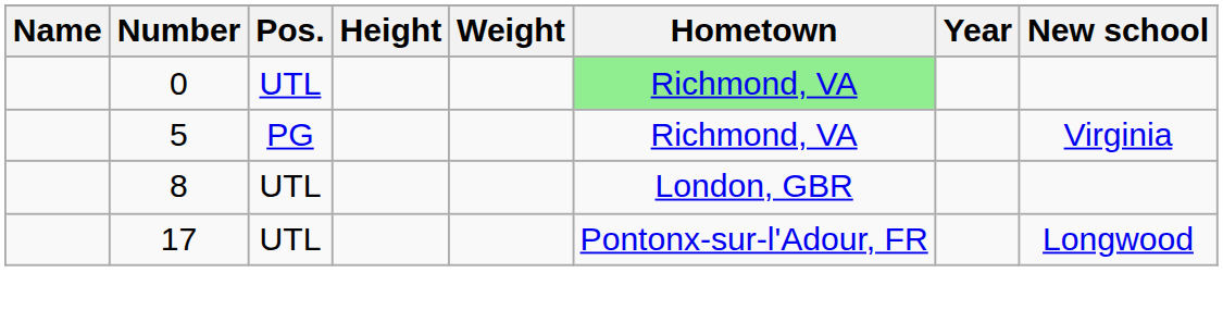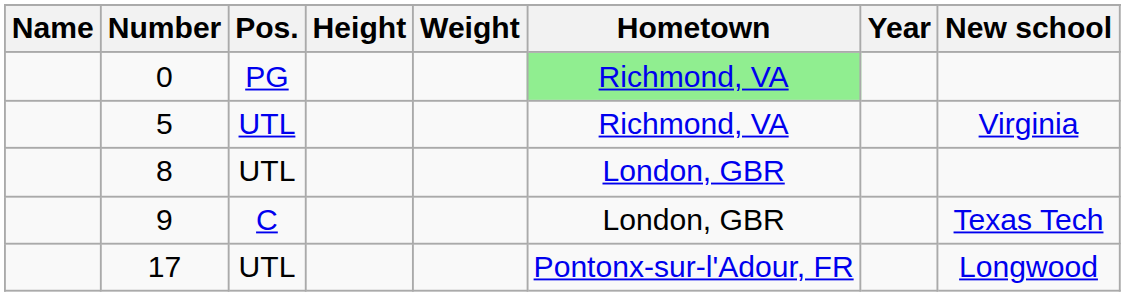0 | Pos.: UTL -> PG
5 | Pos.: PG -> UTL
+ row: 9 | C | London, GBR | Texas Tech
